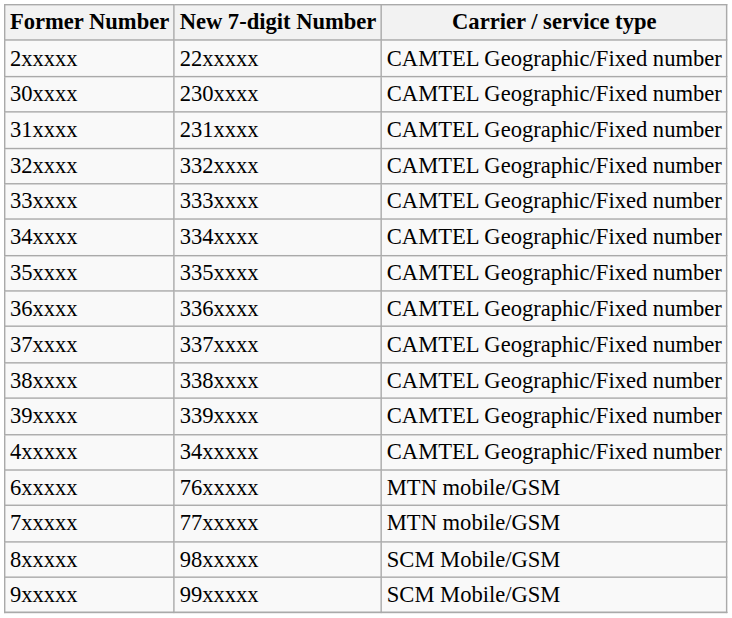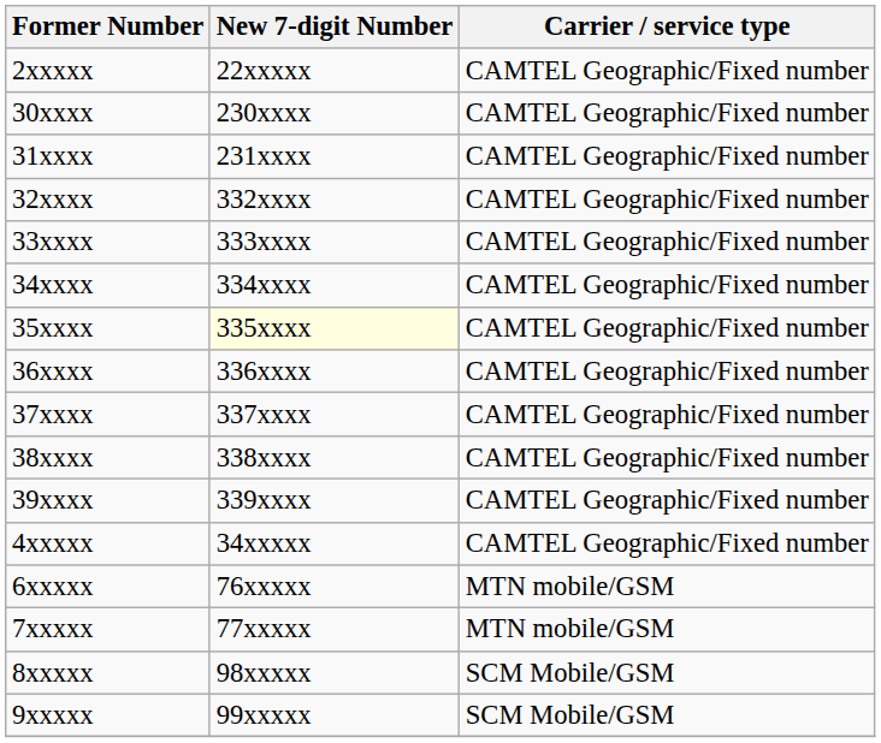35xxxx | New 7-digit Number: no background -> lightyellow background
